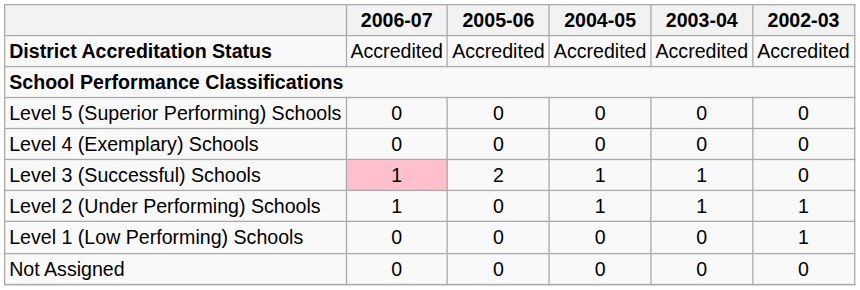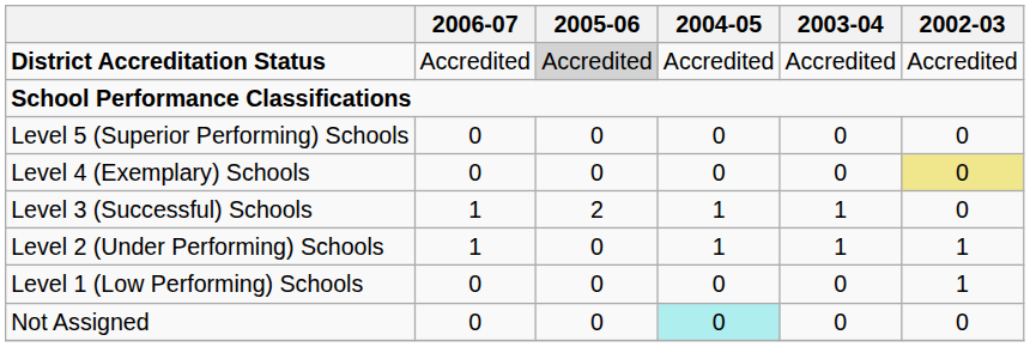District Accreditation Status | 2005-06: no background -> lightgrey background
Level 4 (Exemplary) Schools | 2002-03: no background -> khaki background
Level 3 (Successful) Schools | 2006-07: pink background -> no background
Not Assigned | 2004-05: no background -> paleturquoise background
